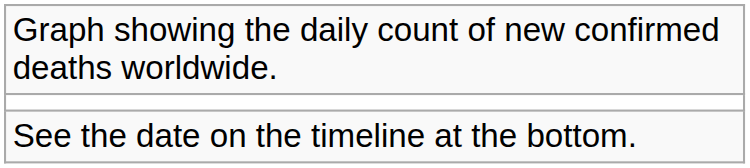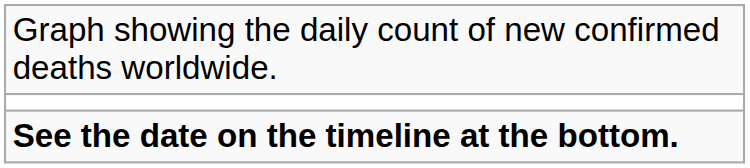row 3 | column 1: normal -> bold
